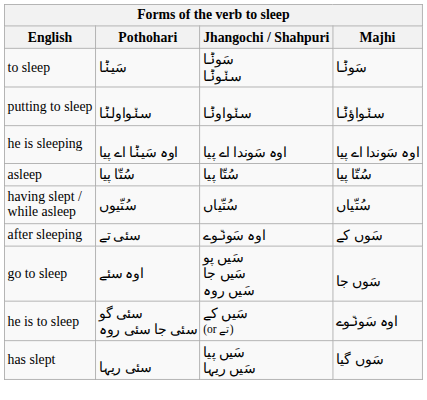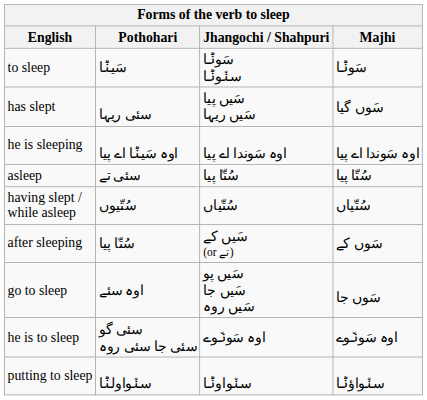rows swapped: has slept <-> putting to sleep
asleep | Pothohari: سُتّا پیا -> سئی تے
after sleeping | Pothohari: سئی تے -> سُتّا پیا
after sleeping | Jhangochi / Shahpuri: اوہ سَون٘وے -> سَیں کے (or تے)
he is to sleep | Jhangochi / Shahpuri: سَیں کے (or تے) -> اوہ سَون٘وے
